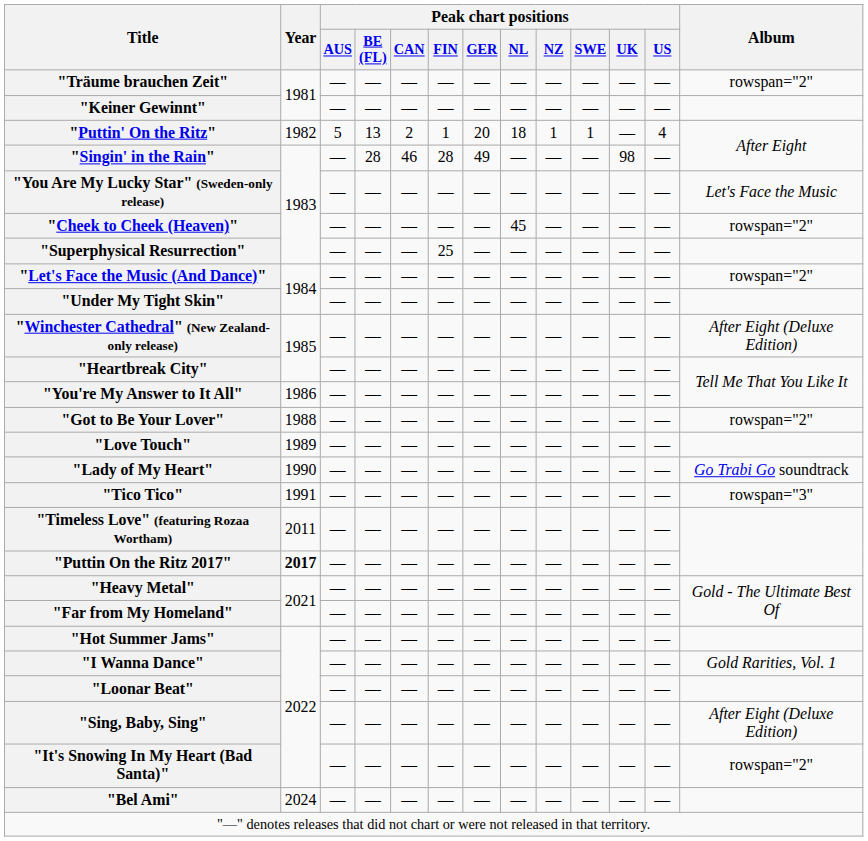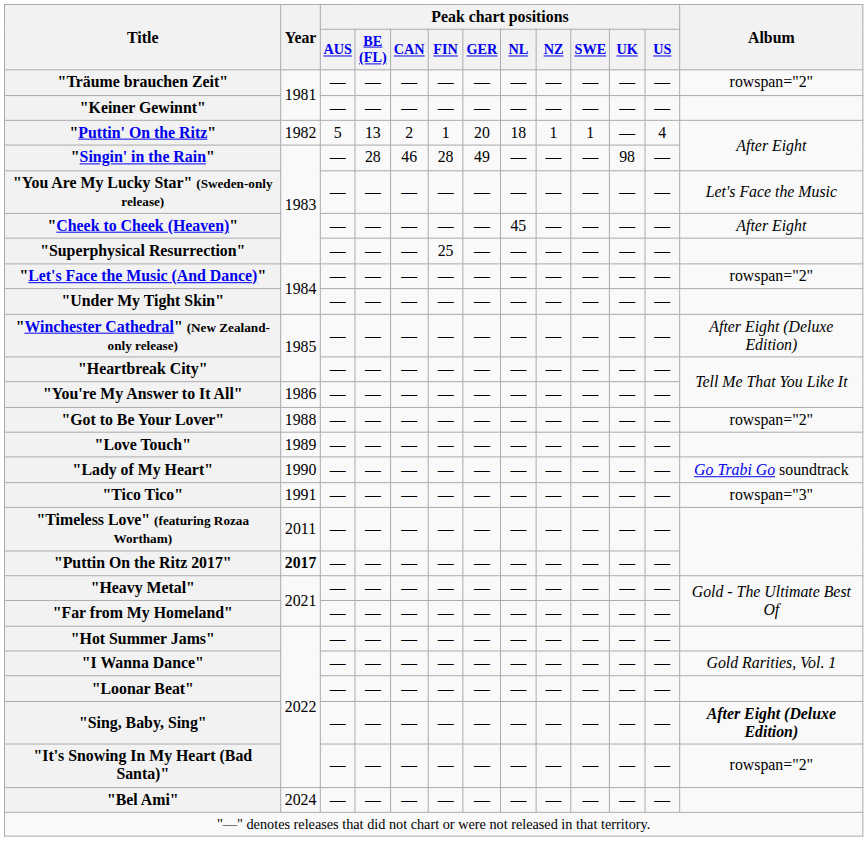"Cheek to Cheek (Heaven)" | Album: rowspan="2" -> After Eight
"Sing, Baby, Sing" | Album: normal -> bold
